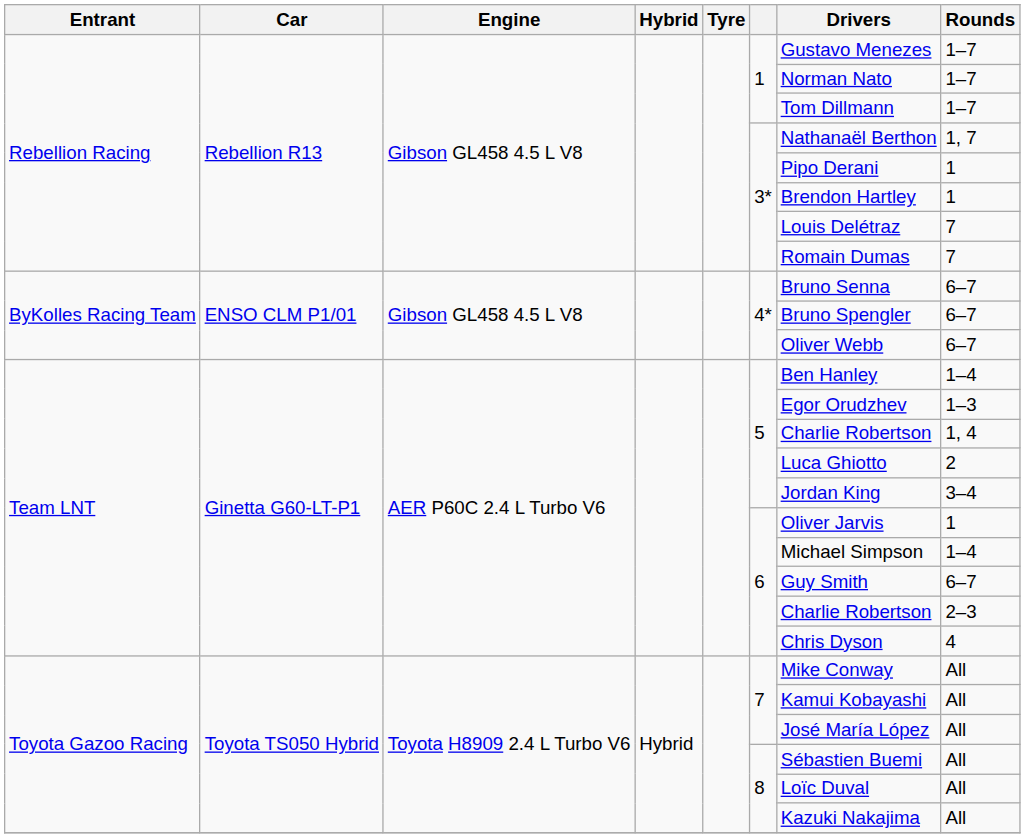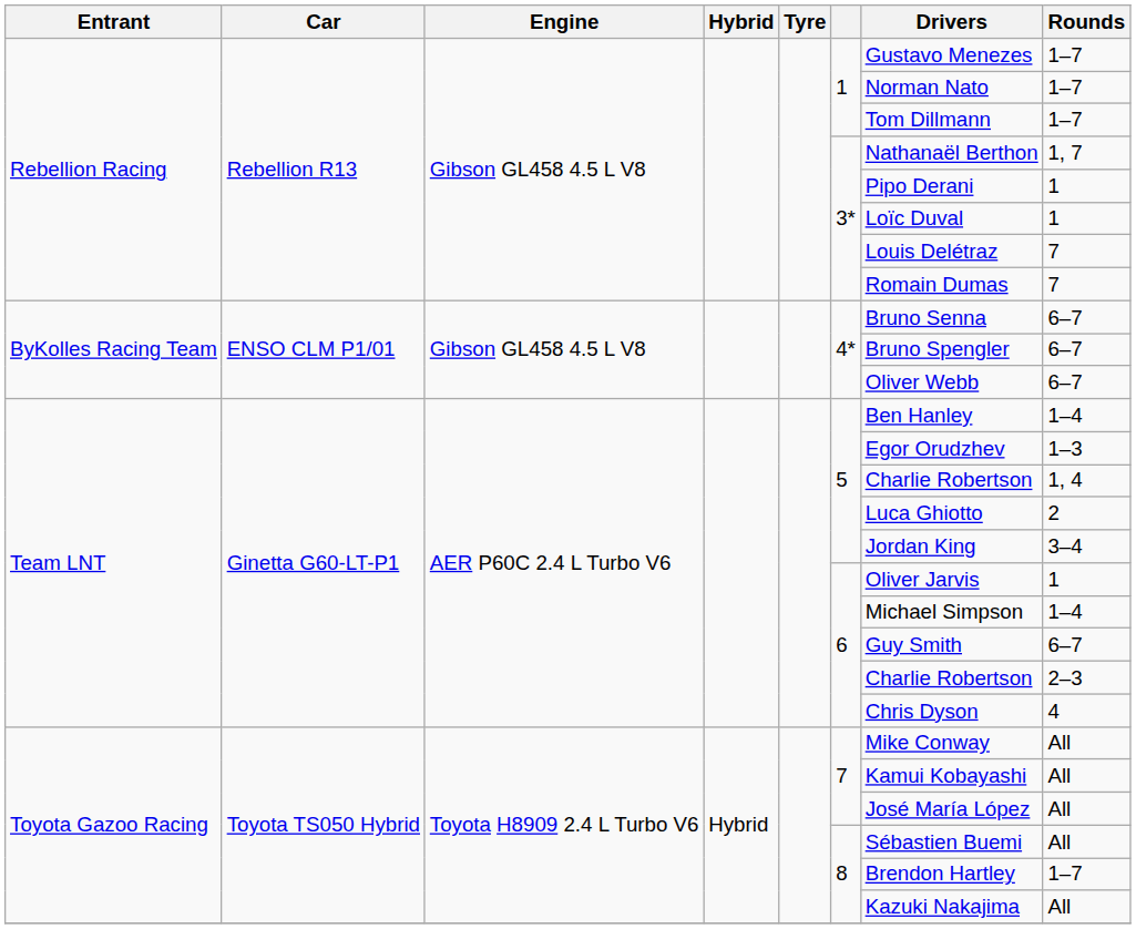row 7 | Drivers: Brendon Hartley -> Loïc Duval
row 27 | Drivers: Loïc Duval -> Brendon Hartley
row 27 | Rounds: All -> 1–7
